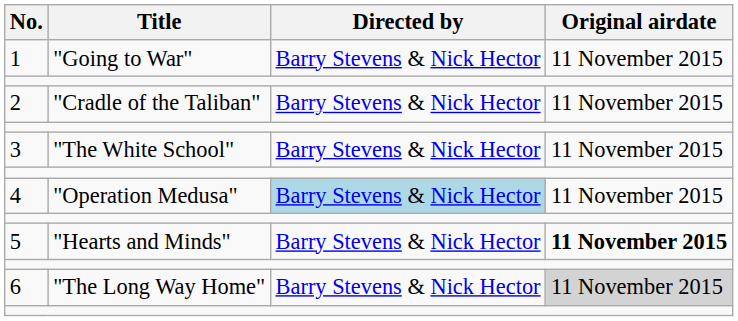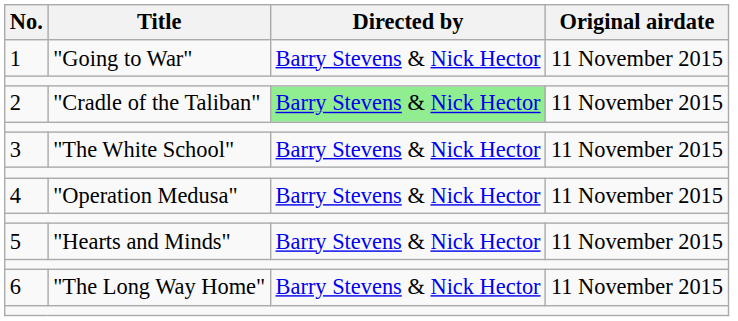2 | Directed by: no background -> lightgreen background
4 | Directed by: lightblue background -> no background
5 | Original airdate: bold -> normal
6 | Original airdate: lightgrey background -> no background
